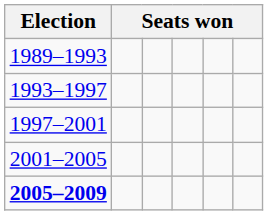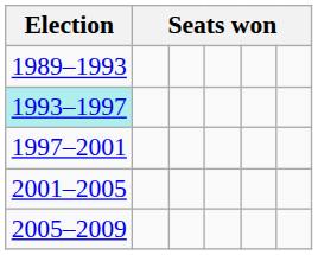1993–1997 | Election: no background -> paleturquoise background
2005–2009 | Election: bold -> normal
